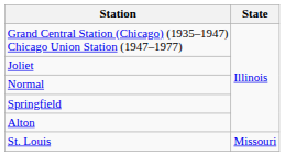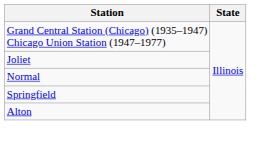- row: St. Louis | Missouri
